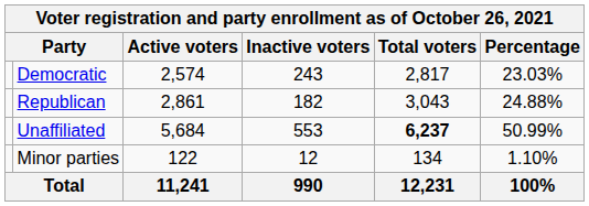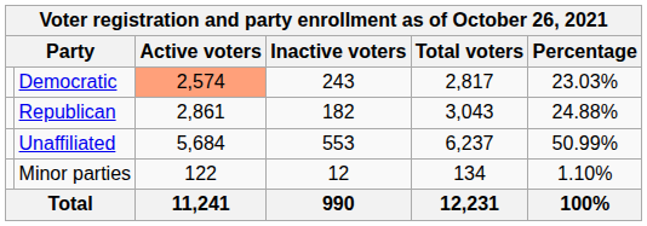Democratic | Active voters: no background -> lightsalmon background
Unaffiliated | Total voters: bold -> normal
